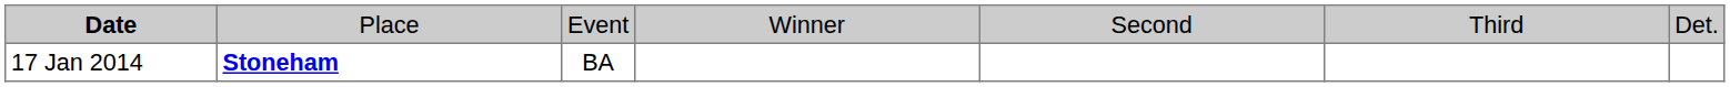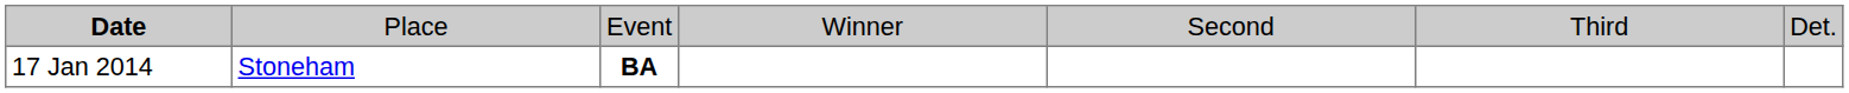17 Jan 2014 | column 2: bold -> normal
17 Jan 2014 | column 3: normal -> bold
